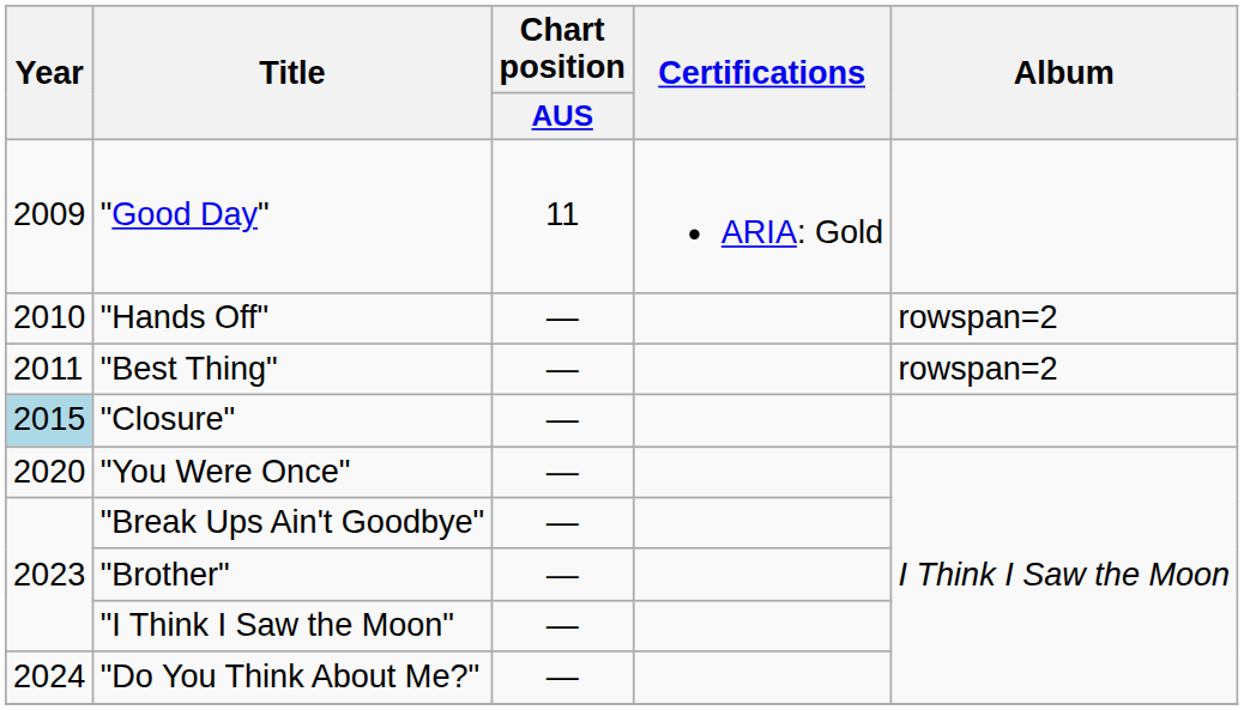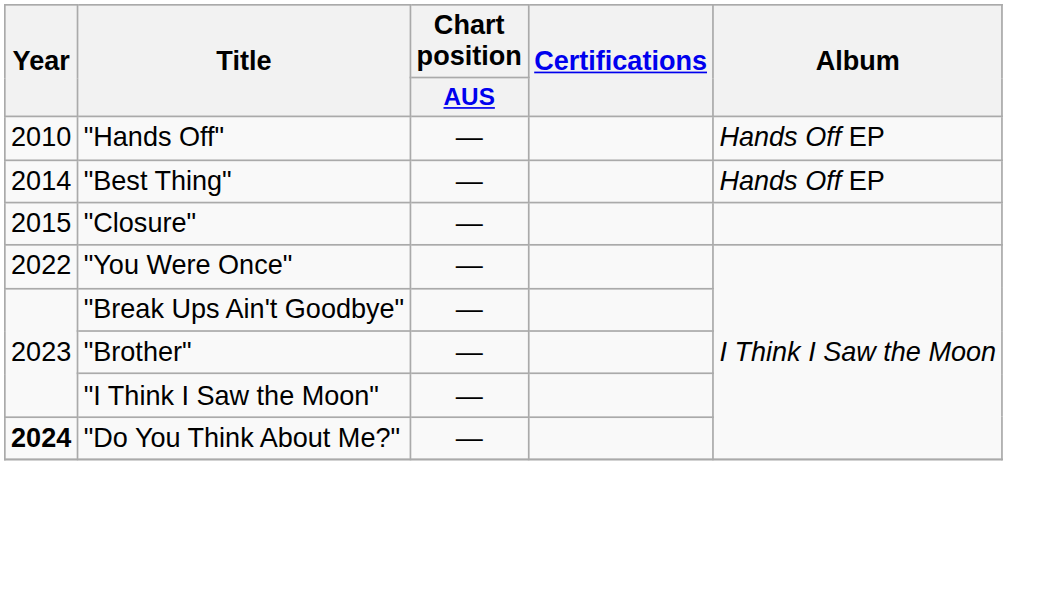- row: 2009 | "Good Day" | 11 | ARIA: Gold
"Hands Off" | Album: rowspan=2 -> Hands Off EP
"Best Thing" | Year: 2011 -> 2014
"Best Thing" | Album: rowspan=2 -> Hands Off EP
"Closure" | Year: lightblue background -> no background
"You Were Once" | Year: 2020 -> 2022
"Do You Think About Me?" | Year: normal -> bold
